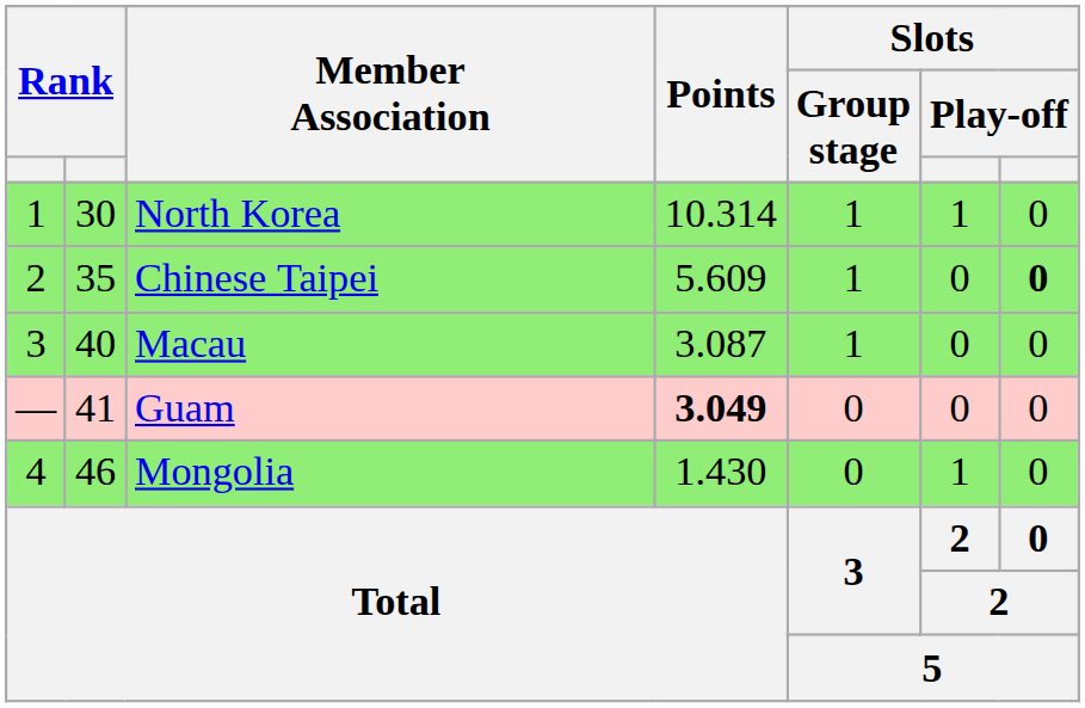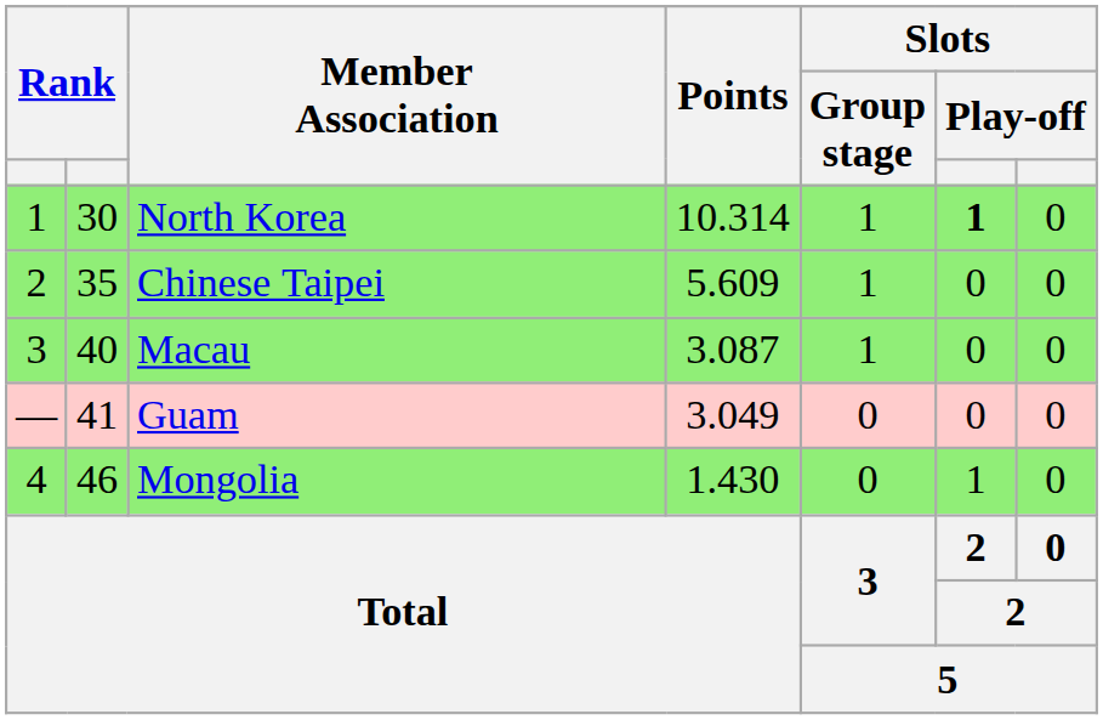North Korea | column 6: normal -> bold
Chinese Taipei | column 7: bold -> normal
Guam | Points: bold -> normal
